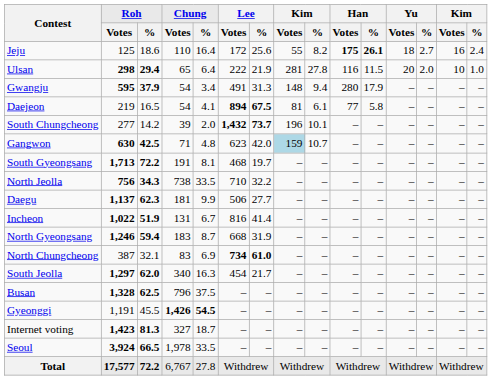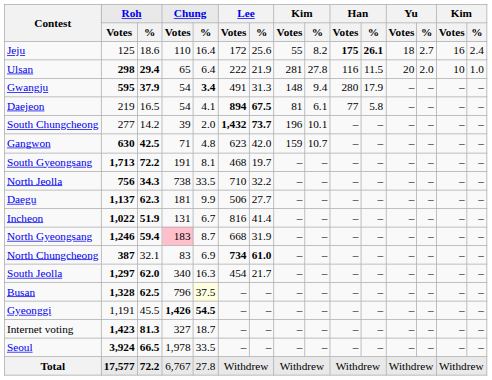Gwangju | Chung / %: normal -> bold
Gangwon | column 8: lightblue background -> no background
North Gyeongsang | Chung / Votes: no background -> pink background
North Chungcheong | Roh / Votes: normal -> bold
Busan | Chung / %: no background -> lightyellow background
